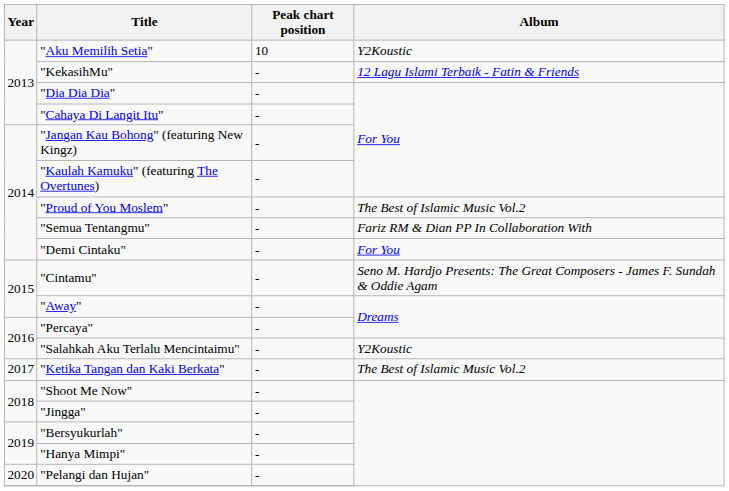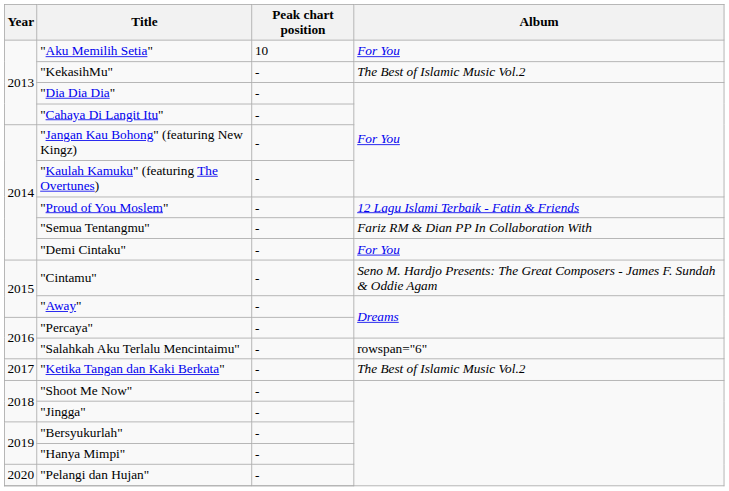"Aku Memilih Setia" | Album: Y2Koustic -> For You
"KekasihMu" | Album: 12 Lagu Islami Terbaik - Fatin & Friends -> The Best of Islamic Music Vol.2
"Proud of You Moslem" | Album: The Best of Islamic Music Vol.2 -> 12 Lagu Islami Terbaik - Fatin & Friends
"Salahkah Aku Terlalu Mencintaimu" | Album: Y2Koustic -> rowspan="6"
